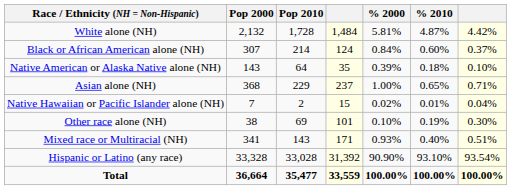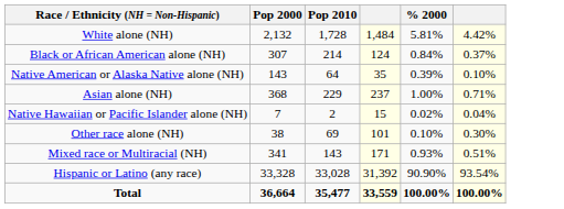- column: % 2010 | 4.87% | 0.60% | 0.18% | 0.65% | 0.01% | 0.19% | 0.40% | 93.10% | 100.00%
